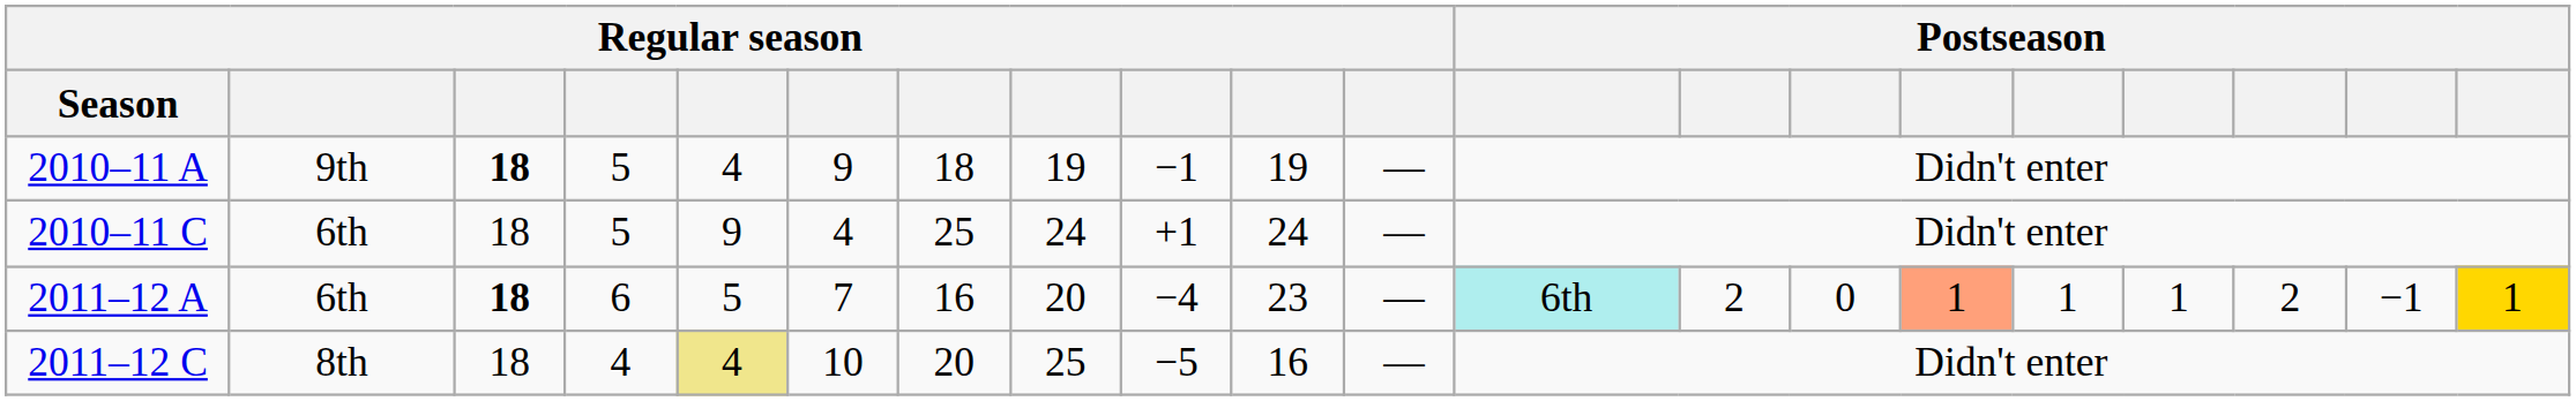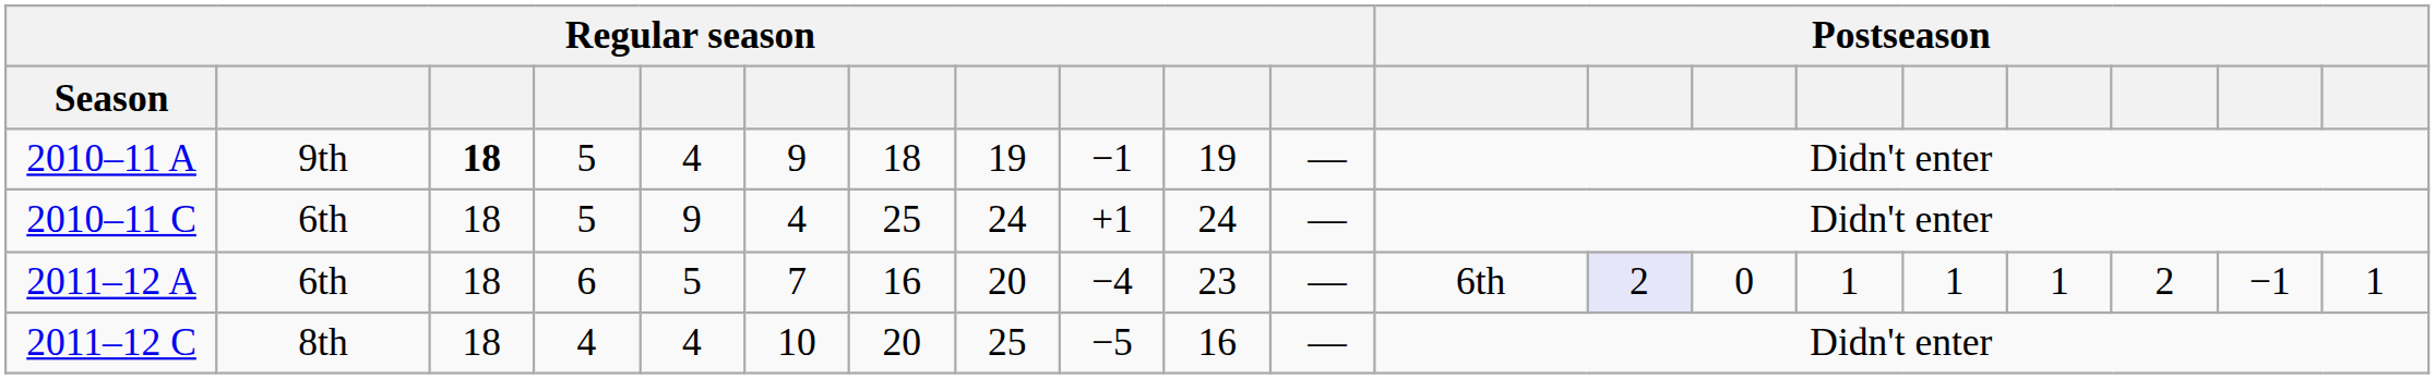2011–12 A | column 3: bold -> normal
2011–12 A | column 12: paleturquoise background -> no background
2011–12 A | column 13: no background -> lavender background
2011–12 A | column 15: lightsalmon background -> no background
2011–12 A | column 20: gold background -> no background
2011–12 C | column 5: khaki background -> no background
